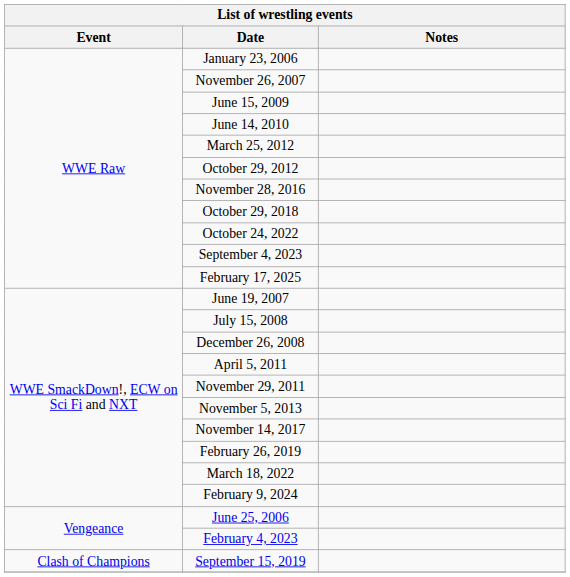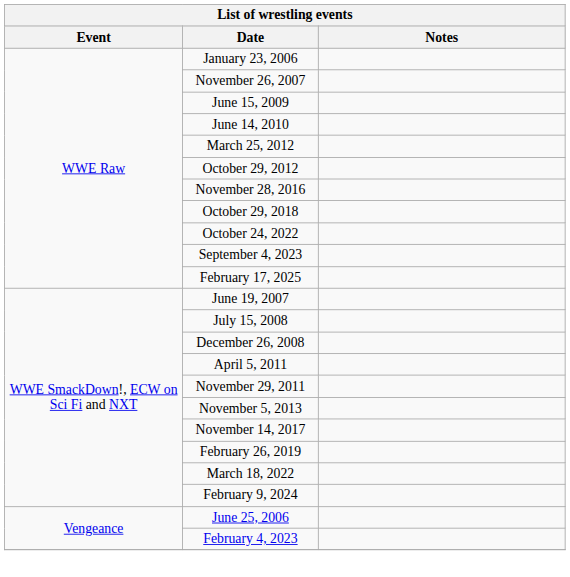- row: Clash of Champions | September 15, 2019
